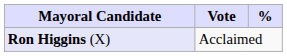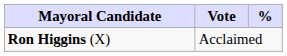Ron Higgins (X) | Mayoral Candidate: lavender background -> no background
